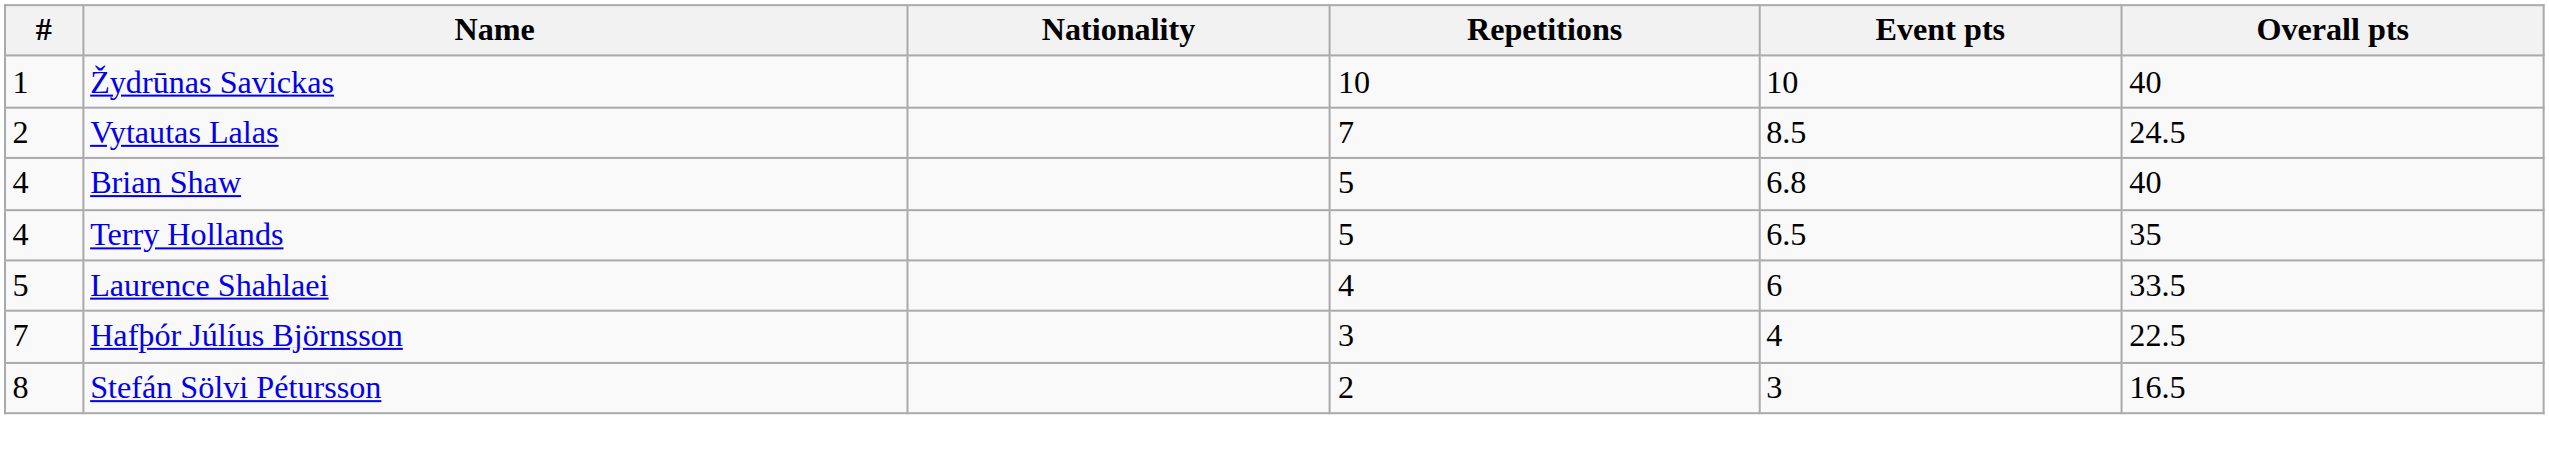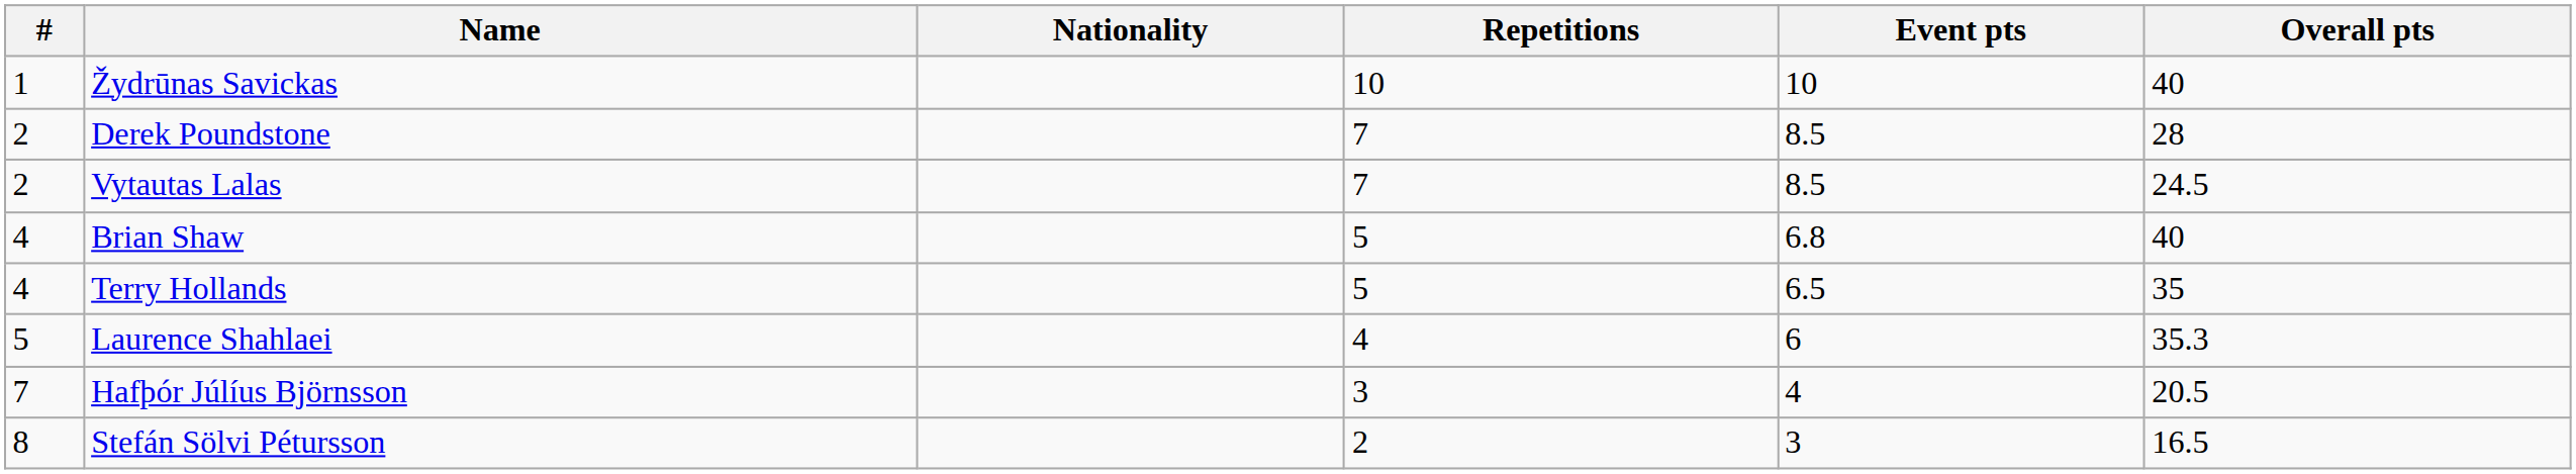+ row: 2 | Derek Poundstone | 7 | 8.5 | 28
Laurence Shahlaei | Overall pts: 33.5 -> 35.3
Hafþór Júlíus Björnsson | Overall pts: 22.5 -> 20.5
